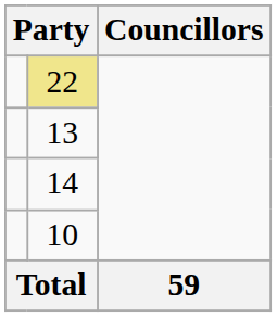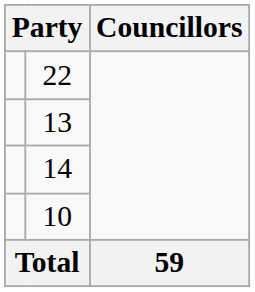22 | column 2: khaki background -> no background
